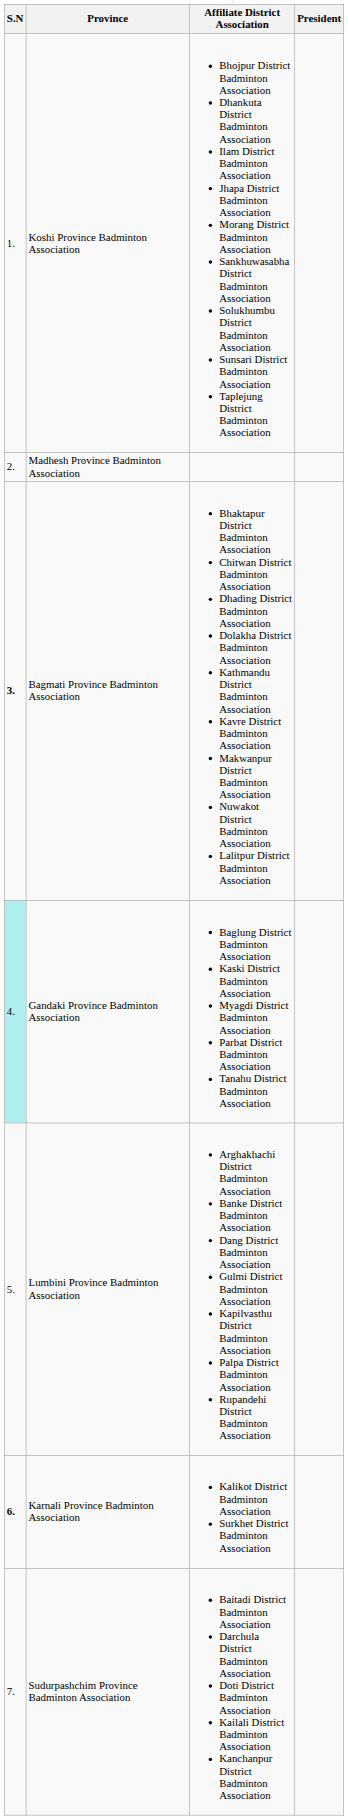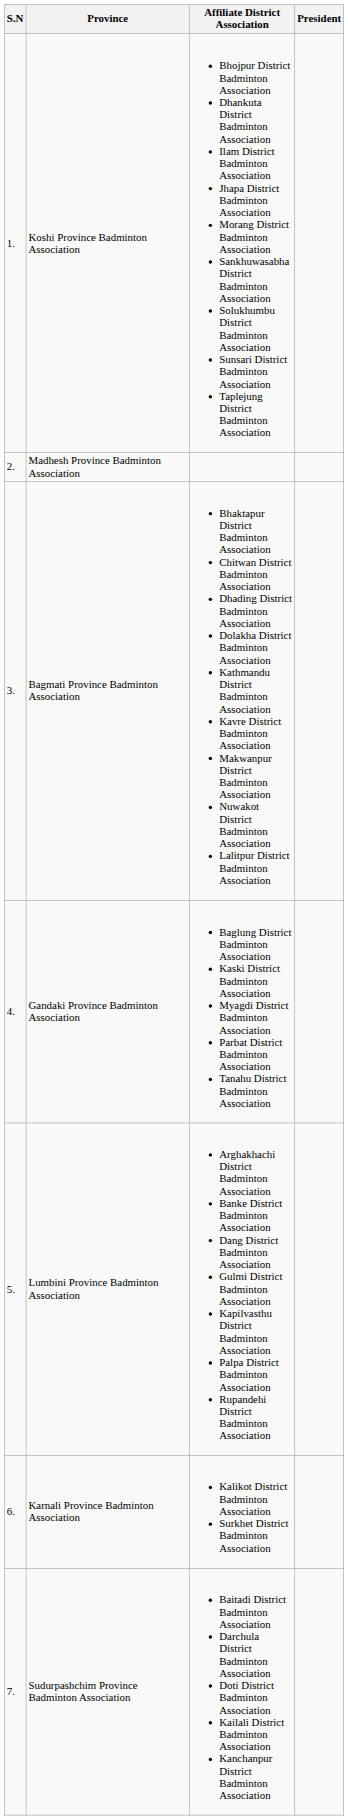Bagmati Province Badminton Association | S.N: bold -> normal
Gandaki Province Badminton Association | S.N: paleturquoise background -> no background
Karnali Province Badminton Association | S.N: bold -> normal
